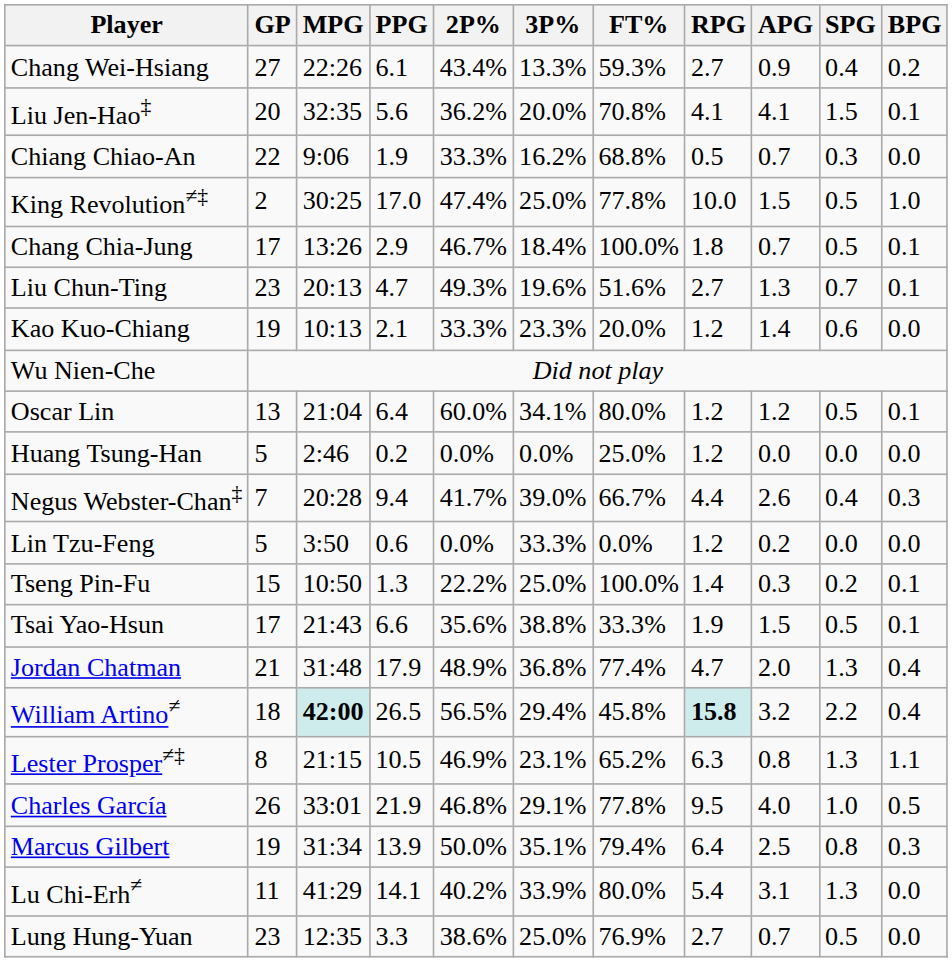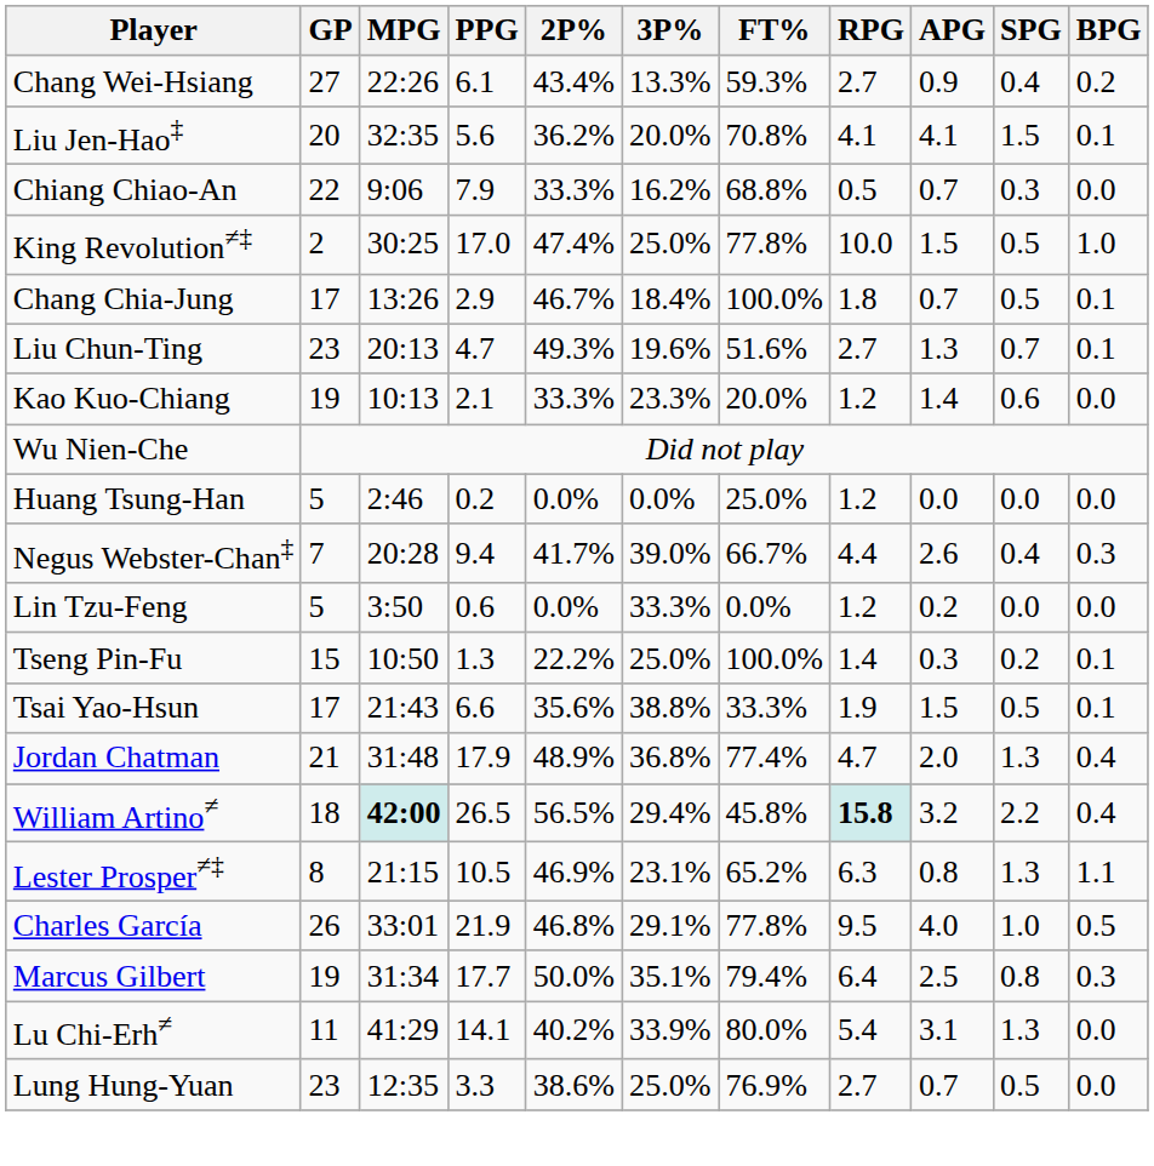Chiang Chiao-An | PPG: 1.9 -> 7.9
- row: Oscar Lin | 13 | 21:04 | 6.4 | 60.0% | 34.1% | 80.0% | 1.2 | 1.2 | 0.5 | 0.1
Marcus Gilbert | PPG: 13.9 -> 17.7
